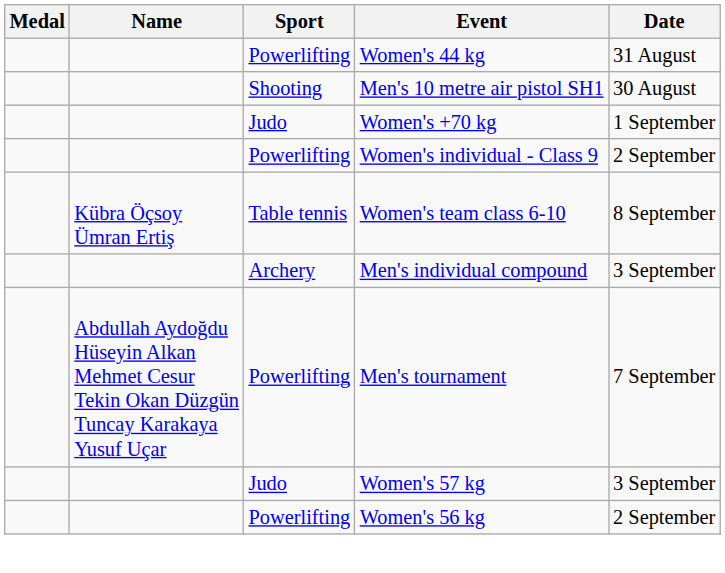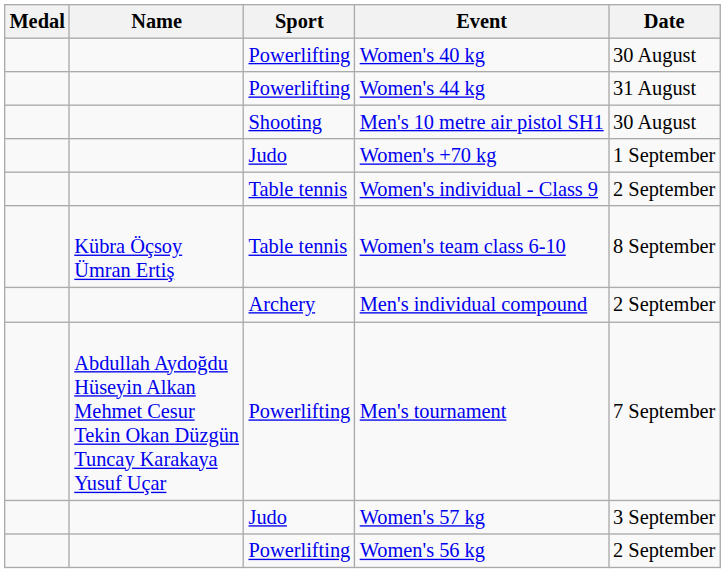+ row: Powerlifting | Women's 40 kg | 30 August
Women's individual - Class 9 | Sport: Powerlifting -> Table tennis
Men's individual compound | Date: 3 September -> 2 September
